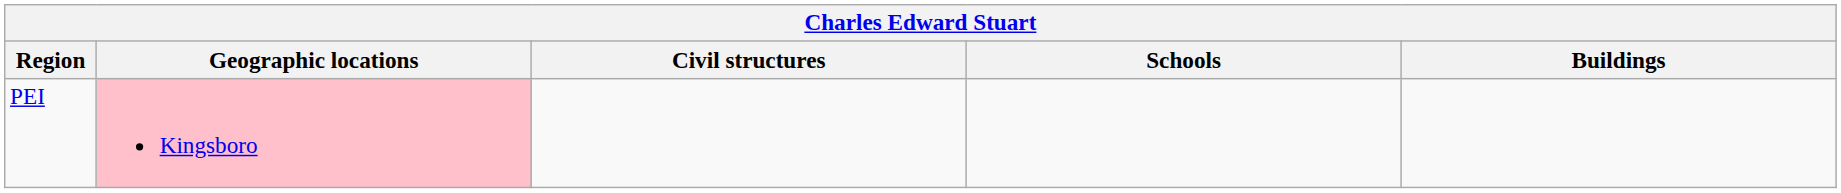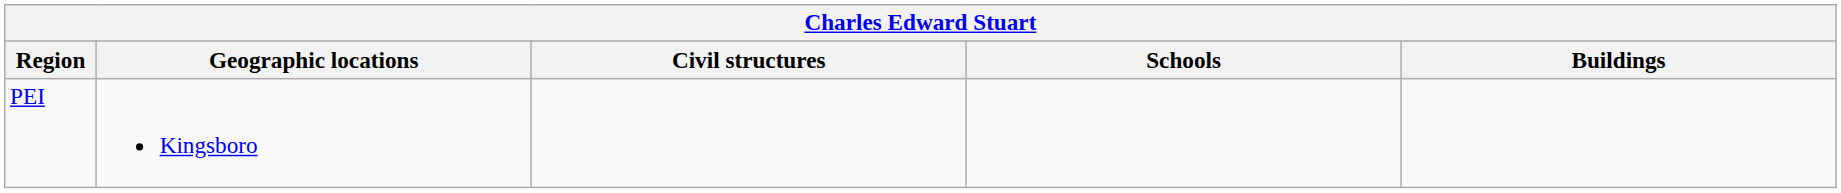PEI | Geographic locations: pink background -> no background
